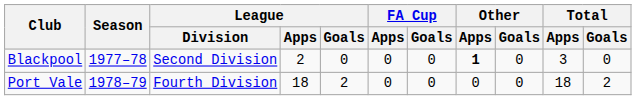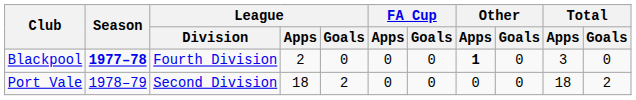Blackpool | Season: normal -> bold
Blackpool | League / Division: Second Division -> Fourth Division
Port Vale | League / Division: Fourth Division -> Second Division
